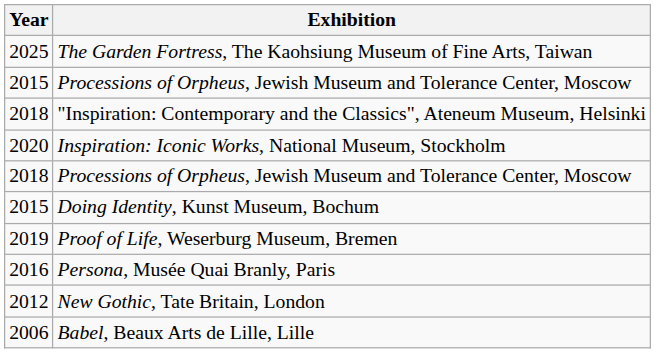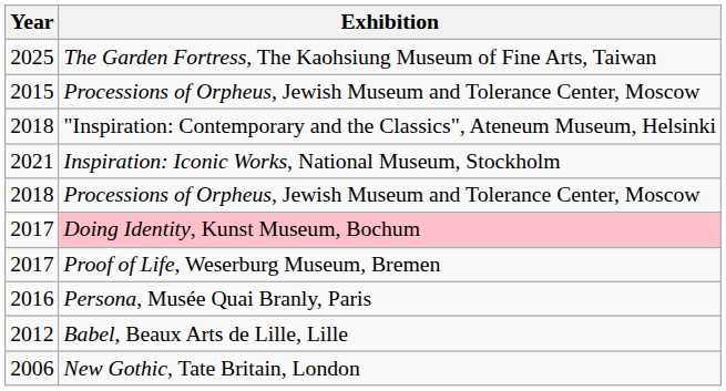row 5 | Year: 2020 -> 2021
row 7 | Year: 2015 -> 2017
row 7 | Exhibition: no background -> pink background
row 8 | Year: 2019 -> 2017
row 10 | Exhibition: New Gothic, Tate Britain, London -> Babel, Beaux Arts de Lille, Lille
row 11 | Exhibition: Babel, Beaux Arts de Lille, Lille -> New Gothic, Tate Britain, London
